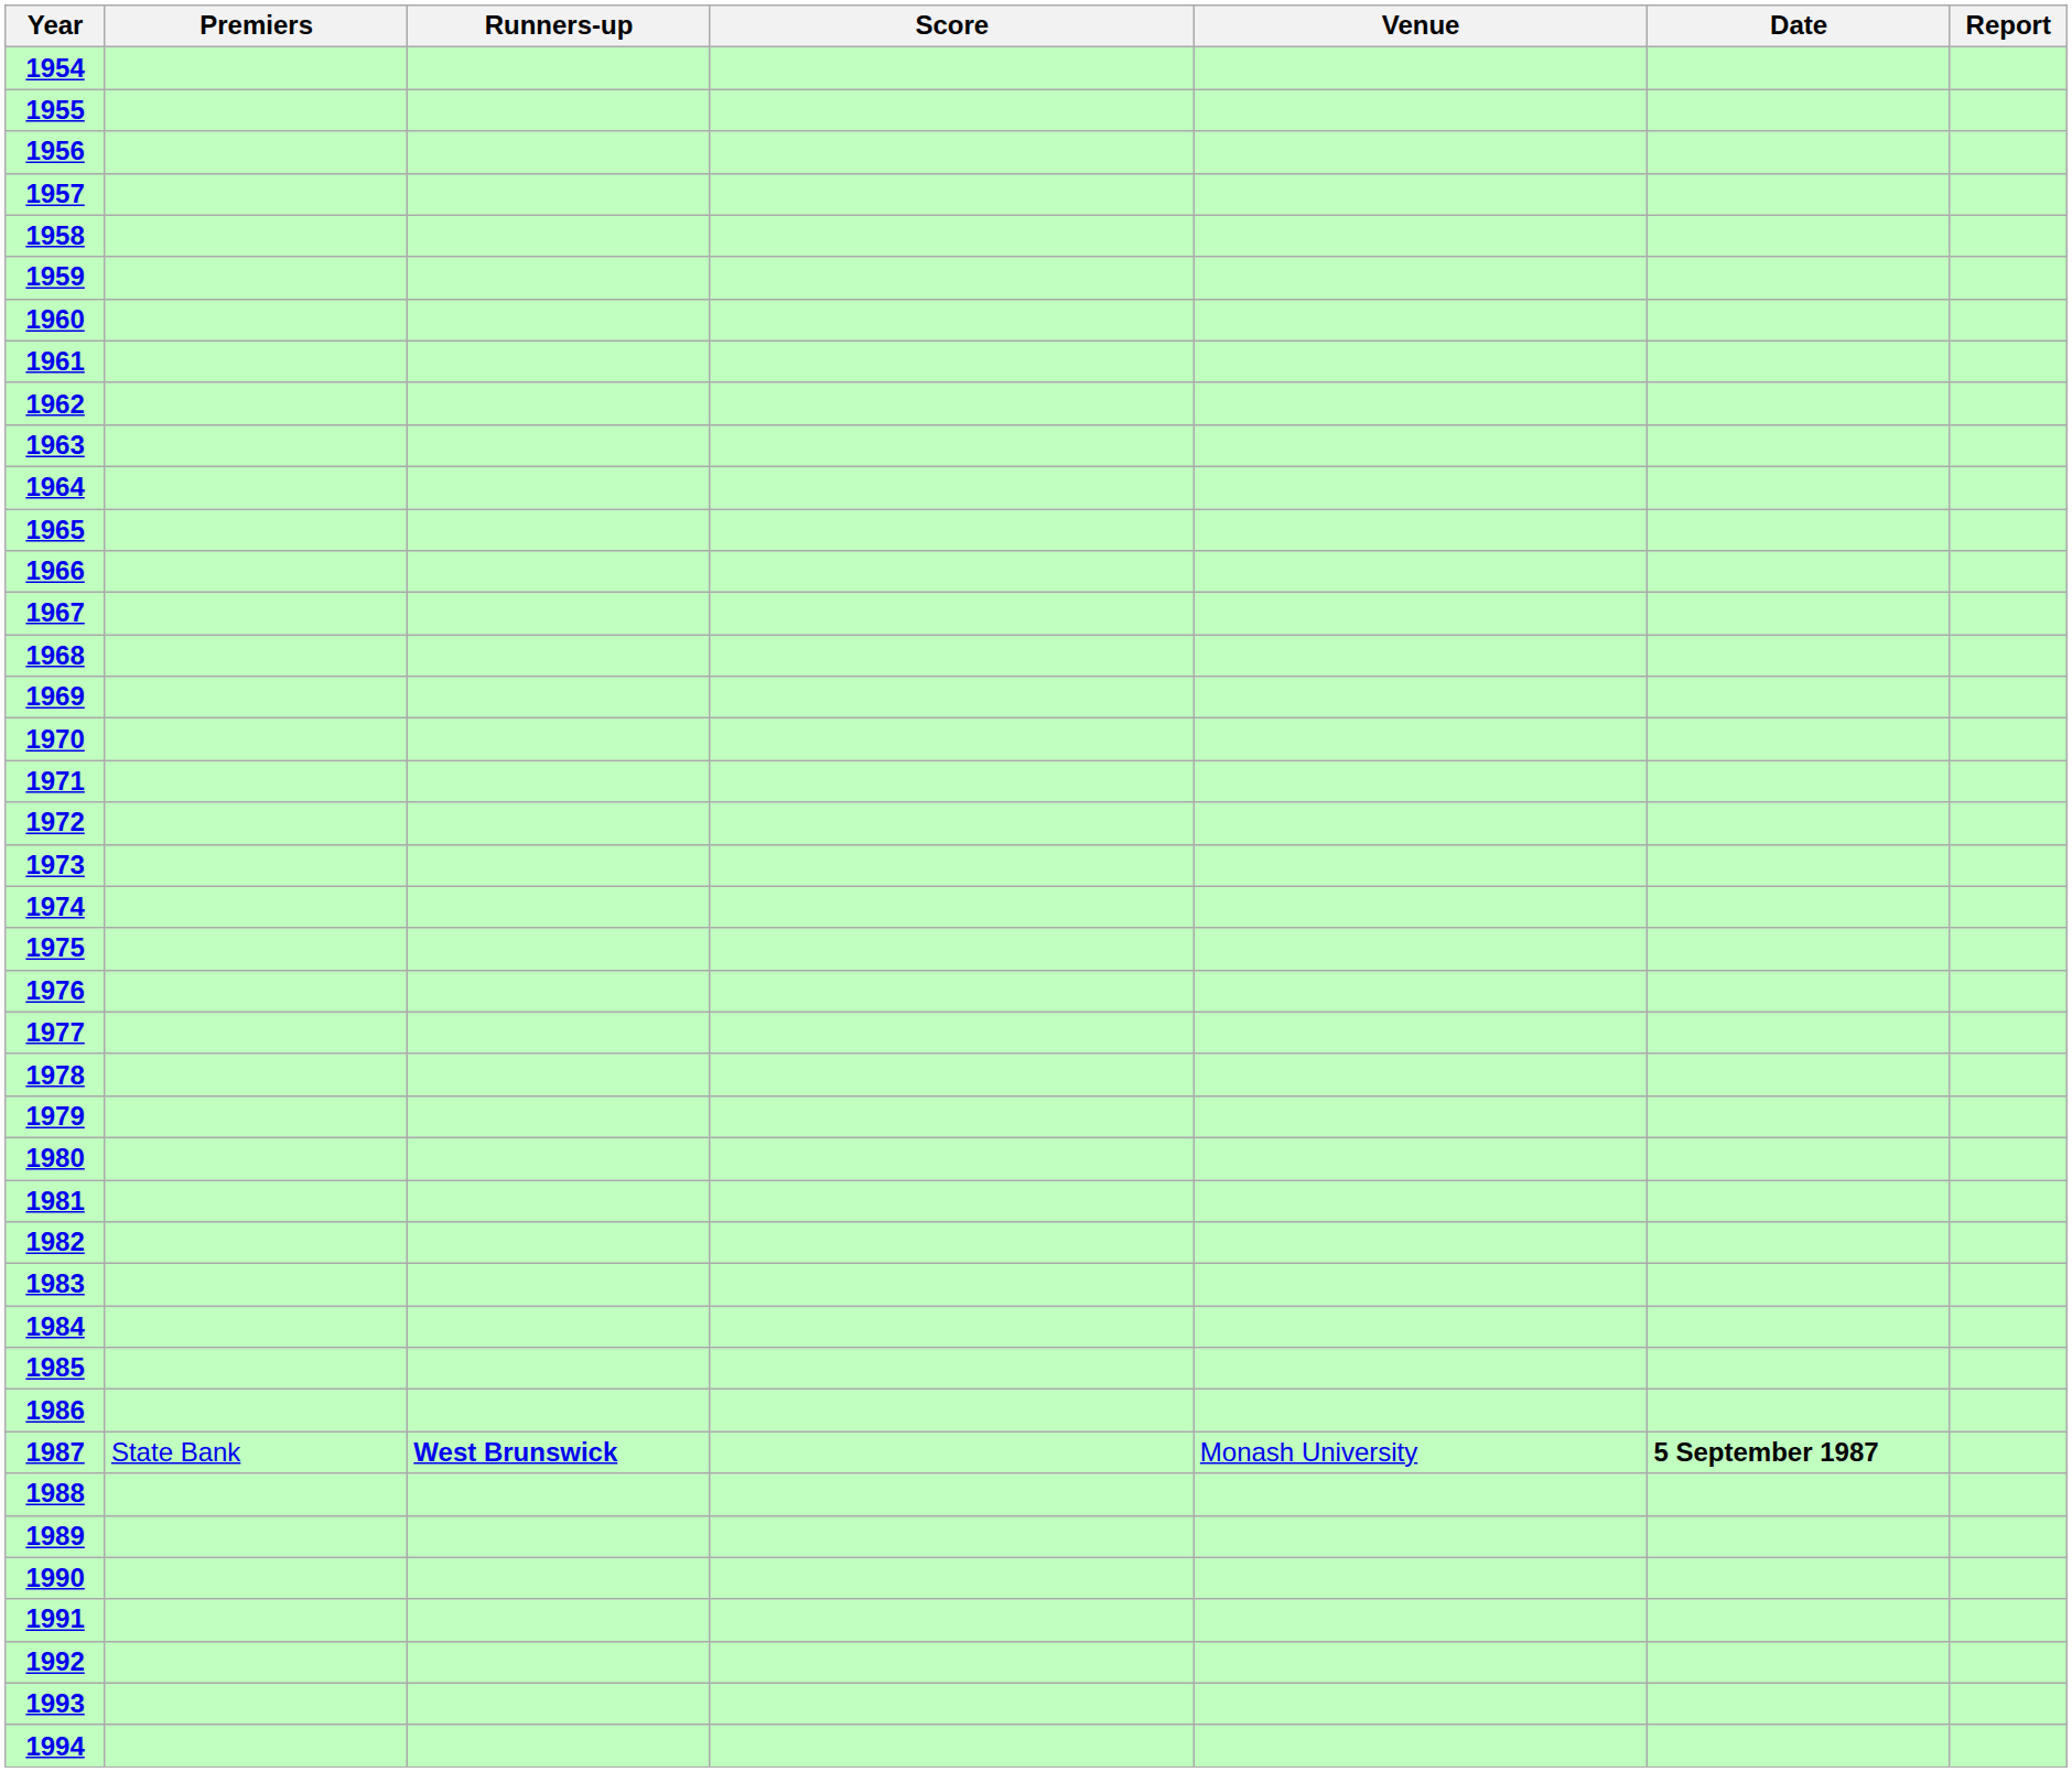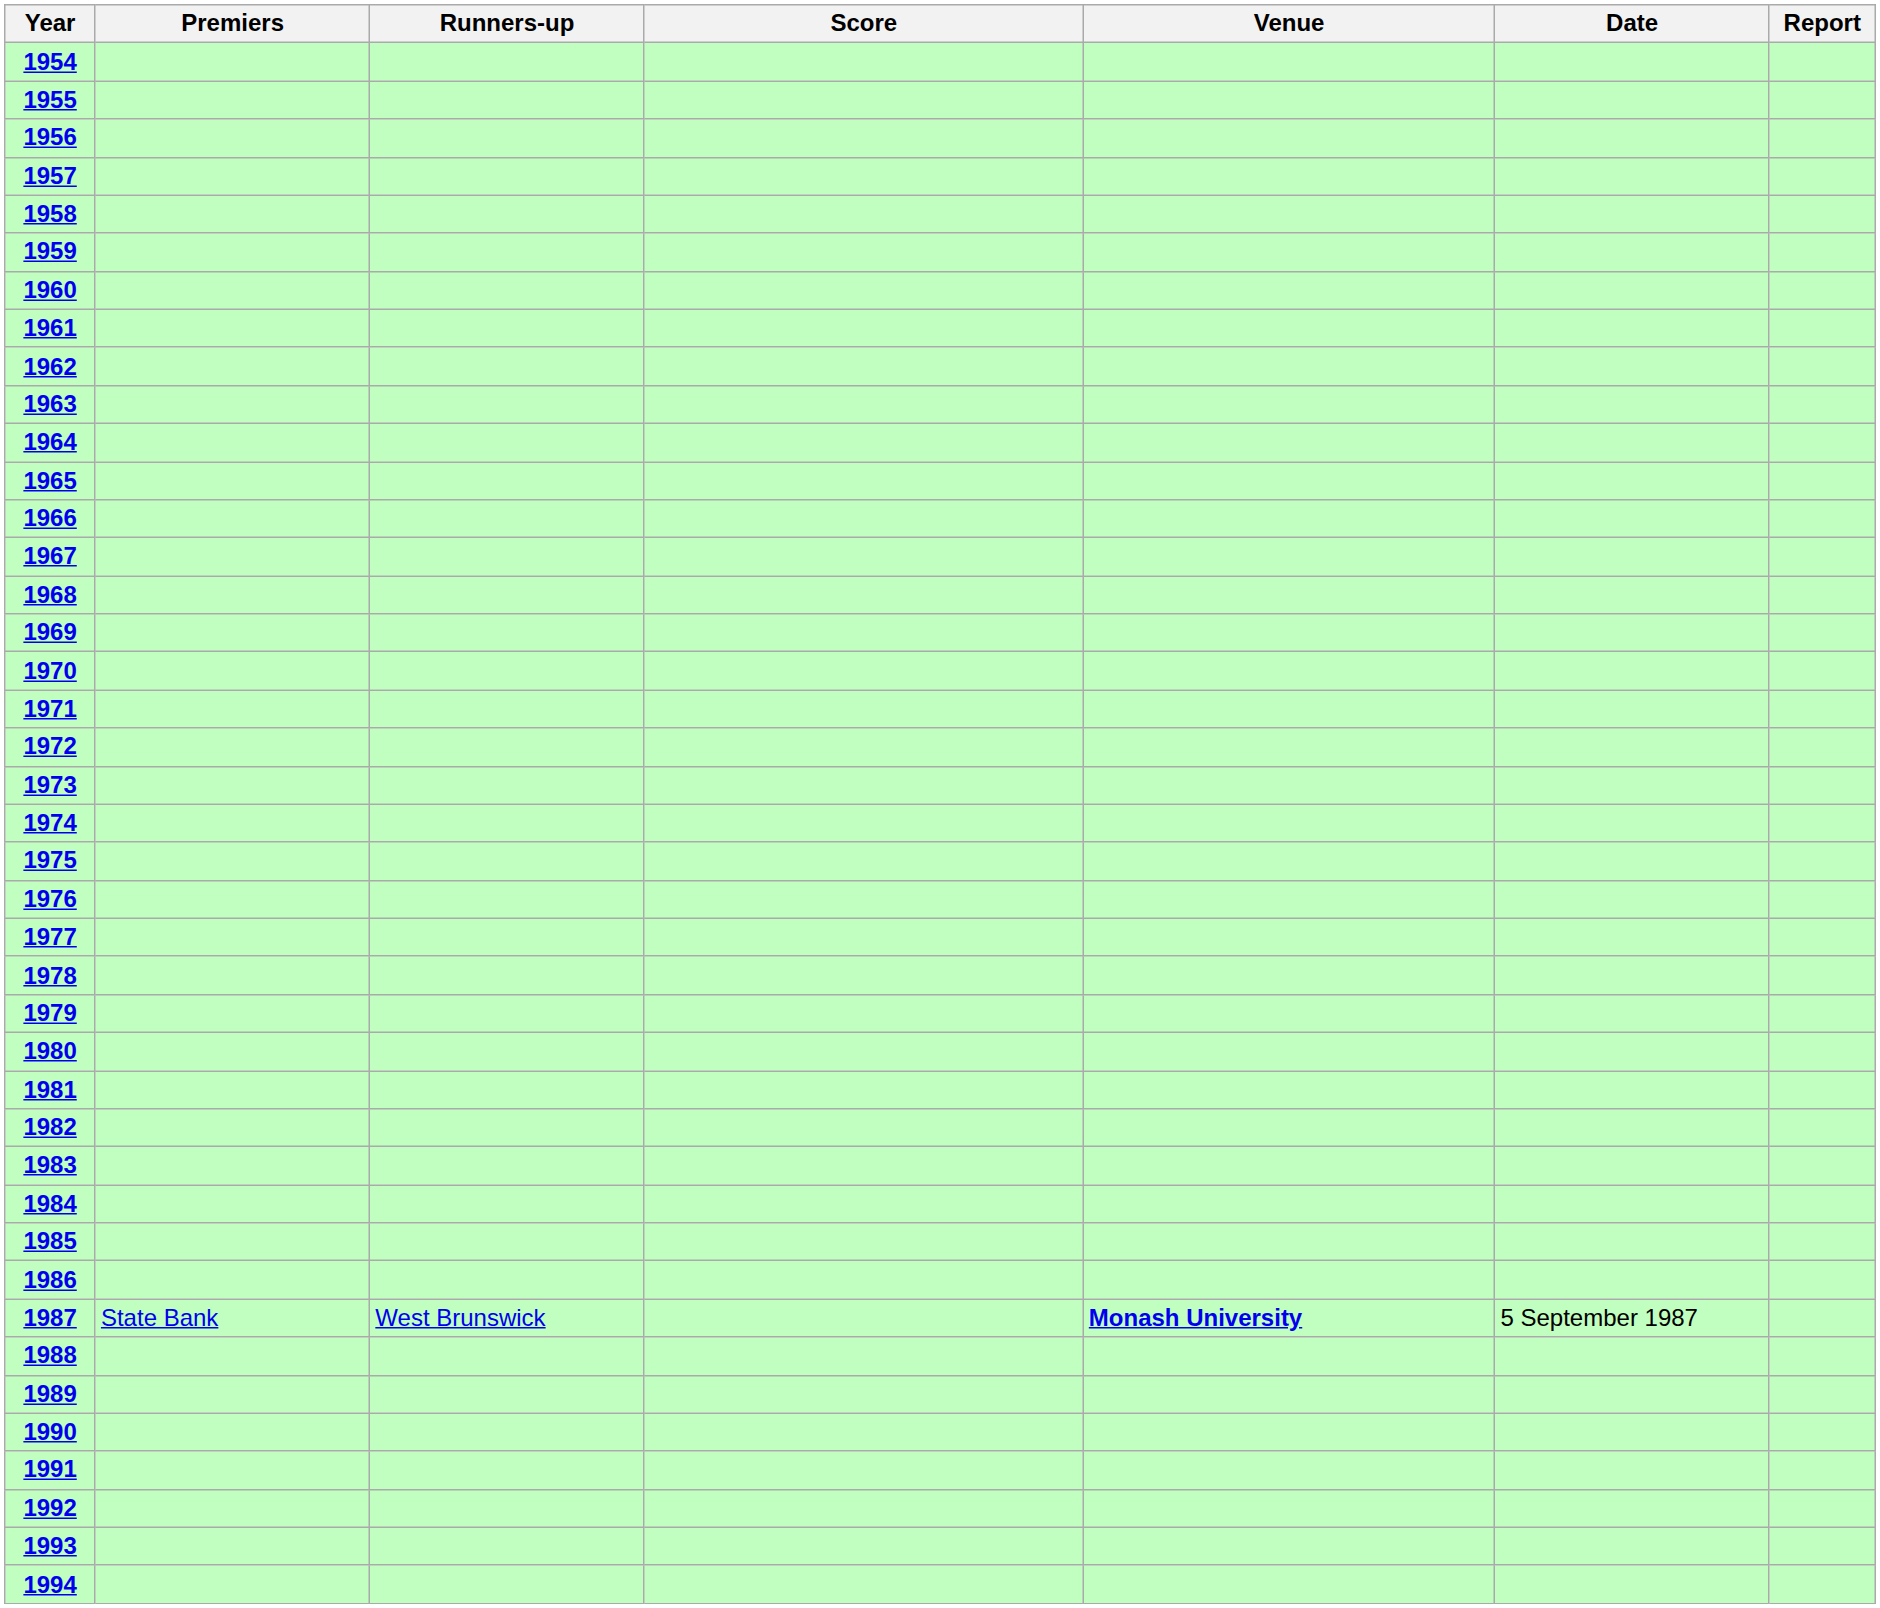1987 | Runners-up: bold -> normal
1987 | Venue: normal -> bold
1987 | Date: bold -> normal
